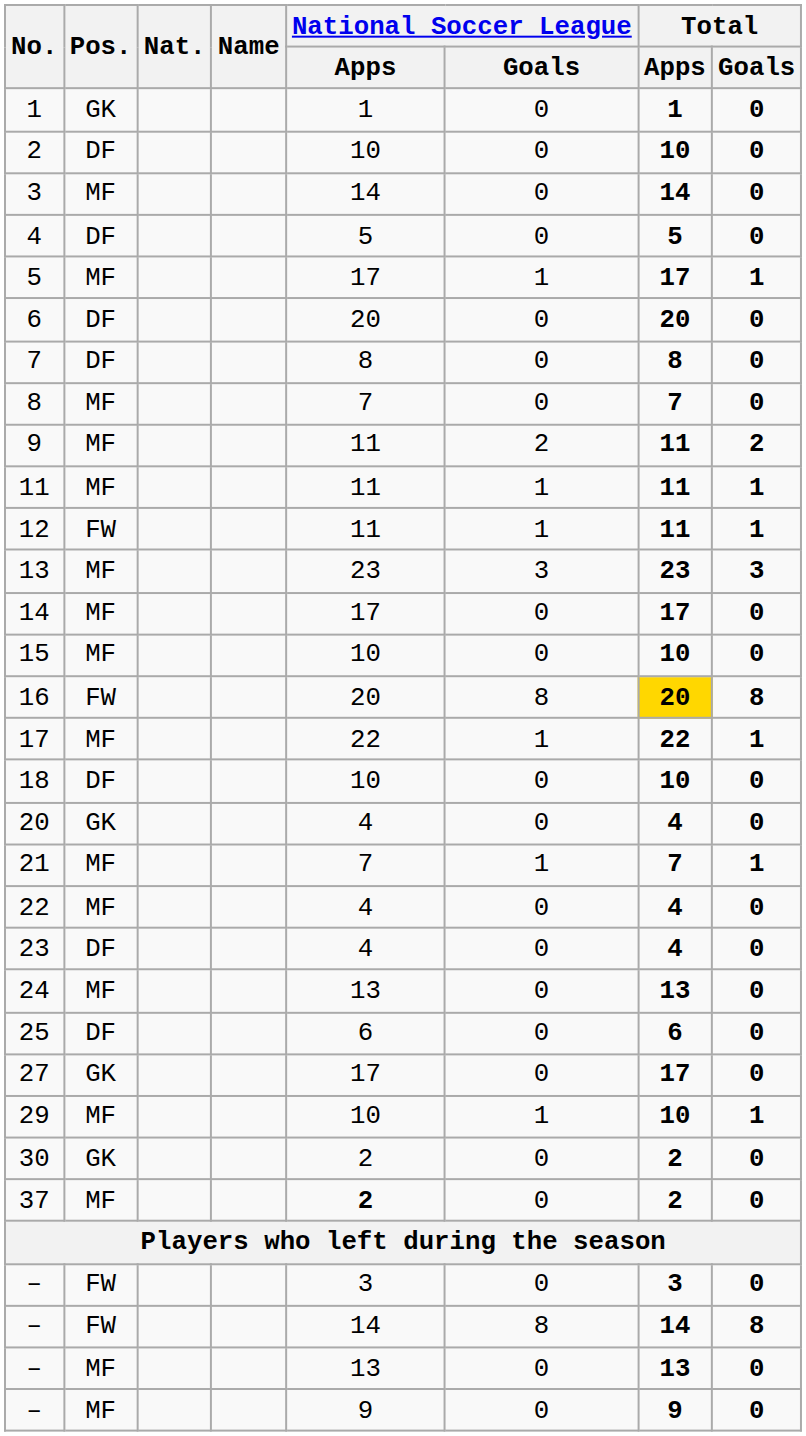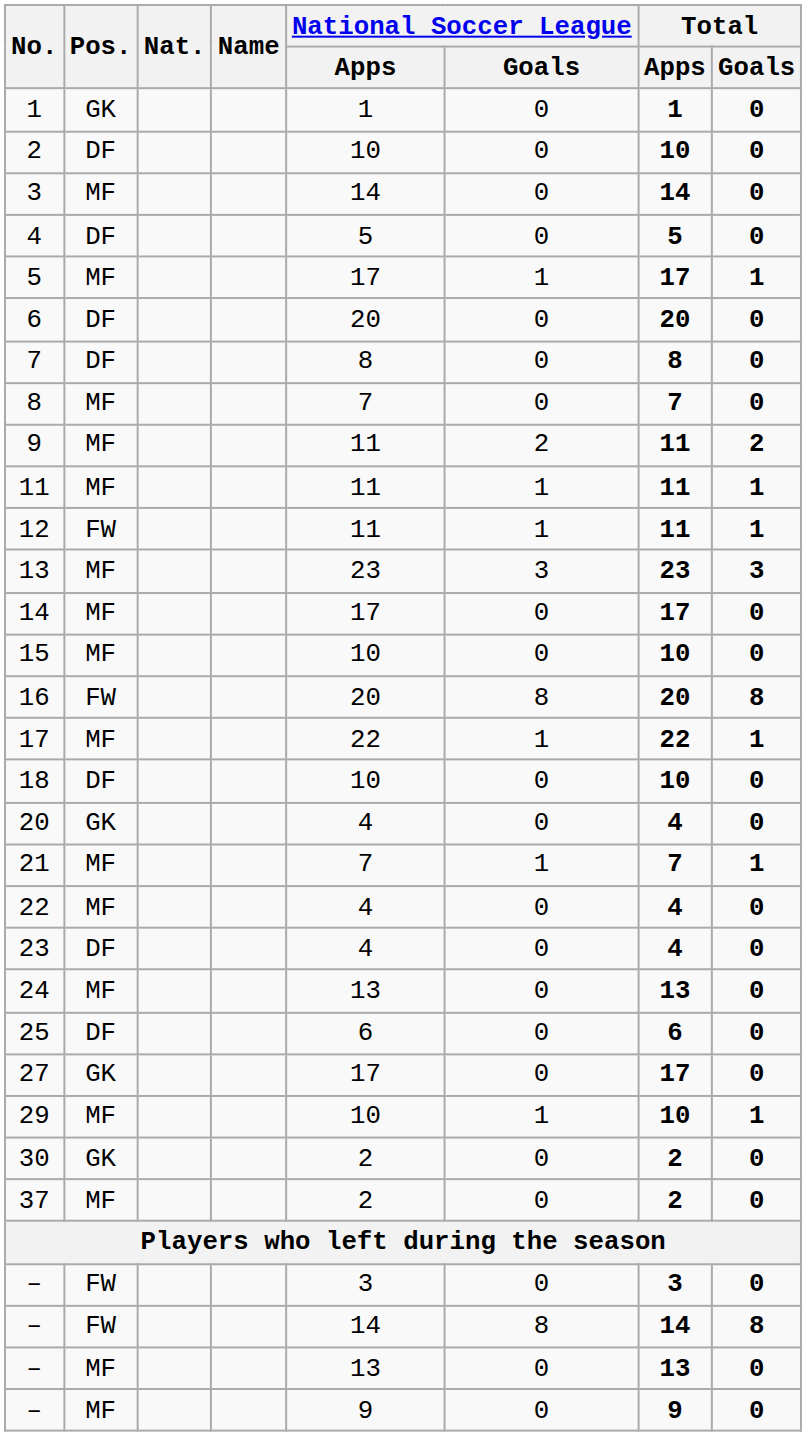16 | Total / Apps: gold background -> no background
37 | National Soccer League / Apps: bold -> normal
